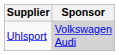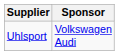Uhlsport | Sponsor: lightgrey background -> no background
